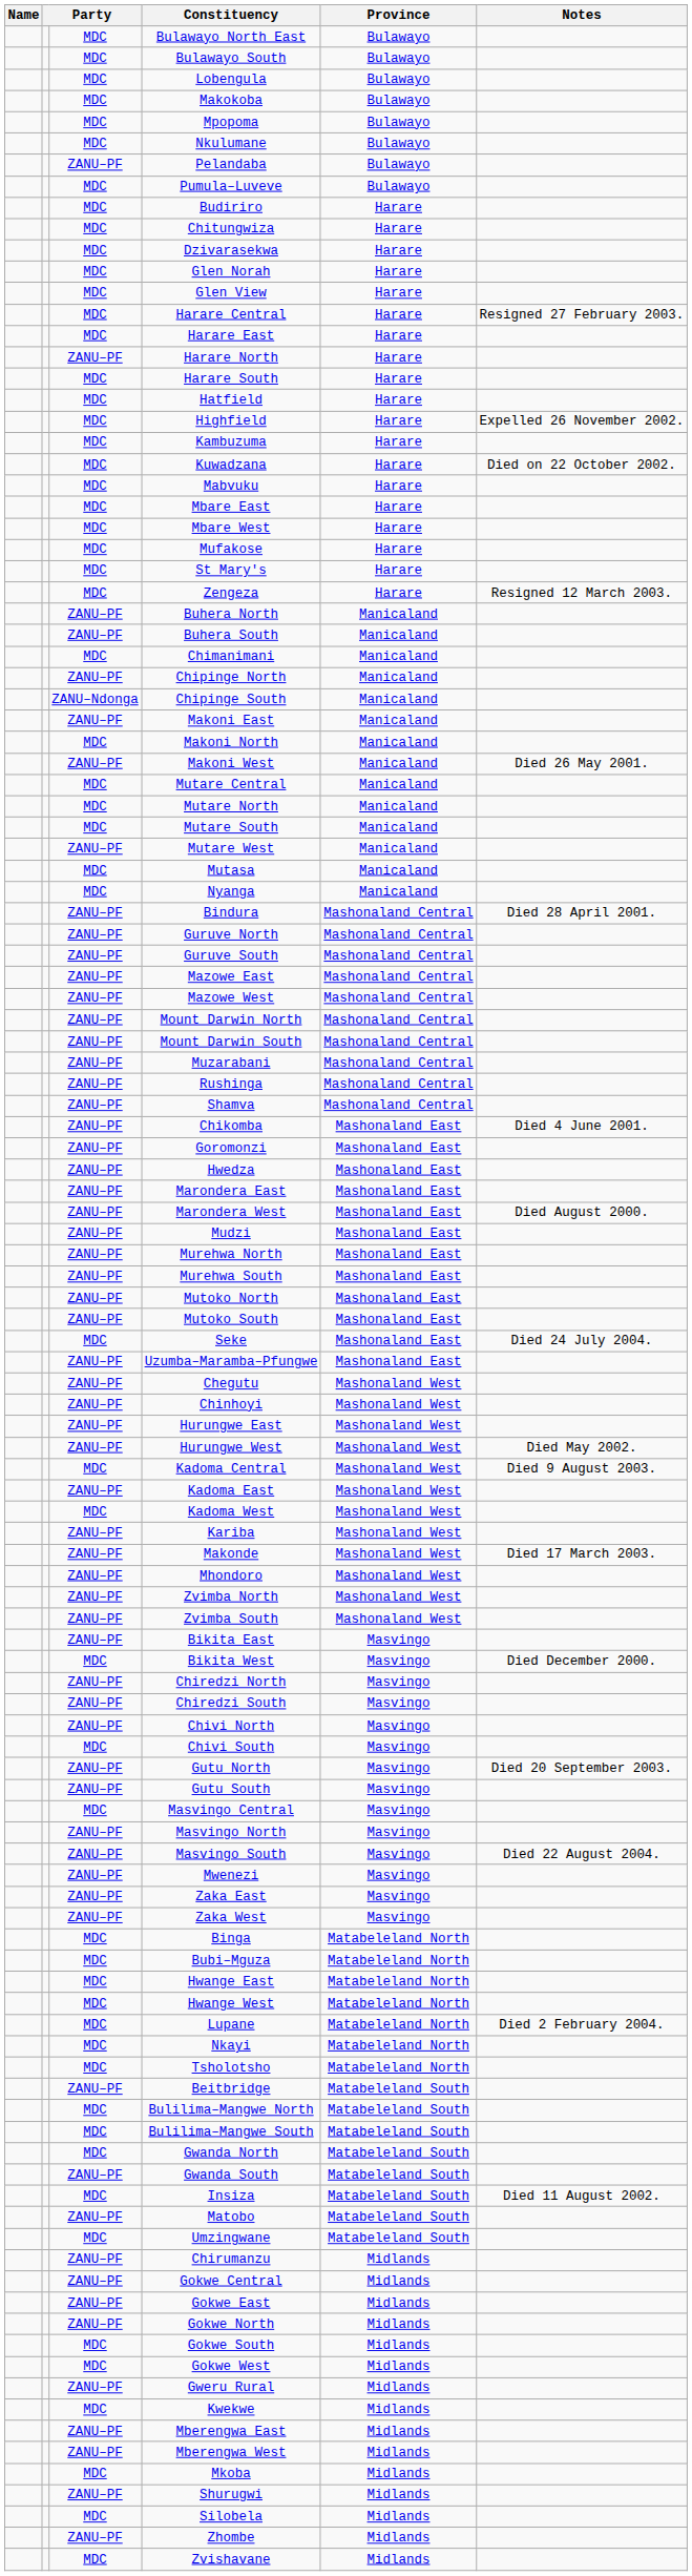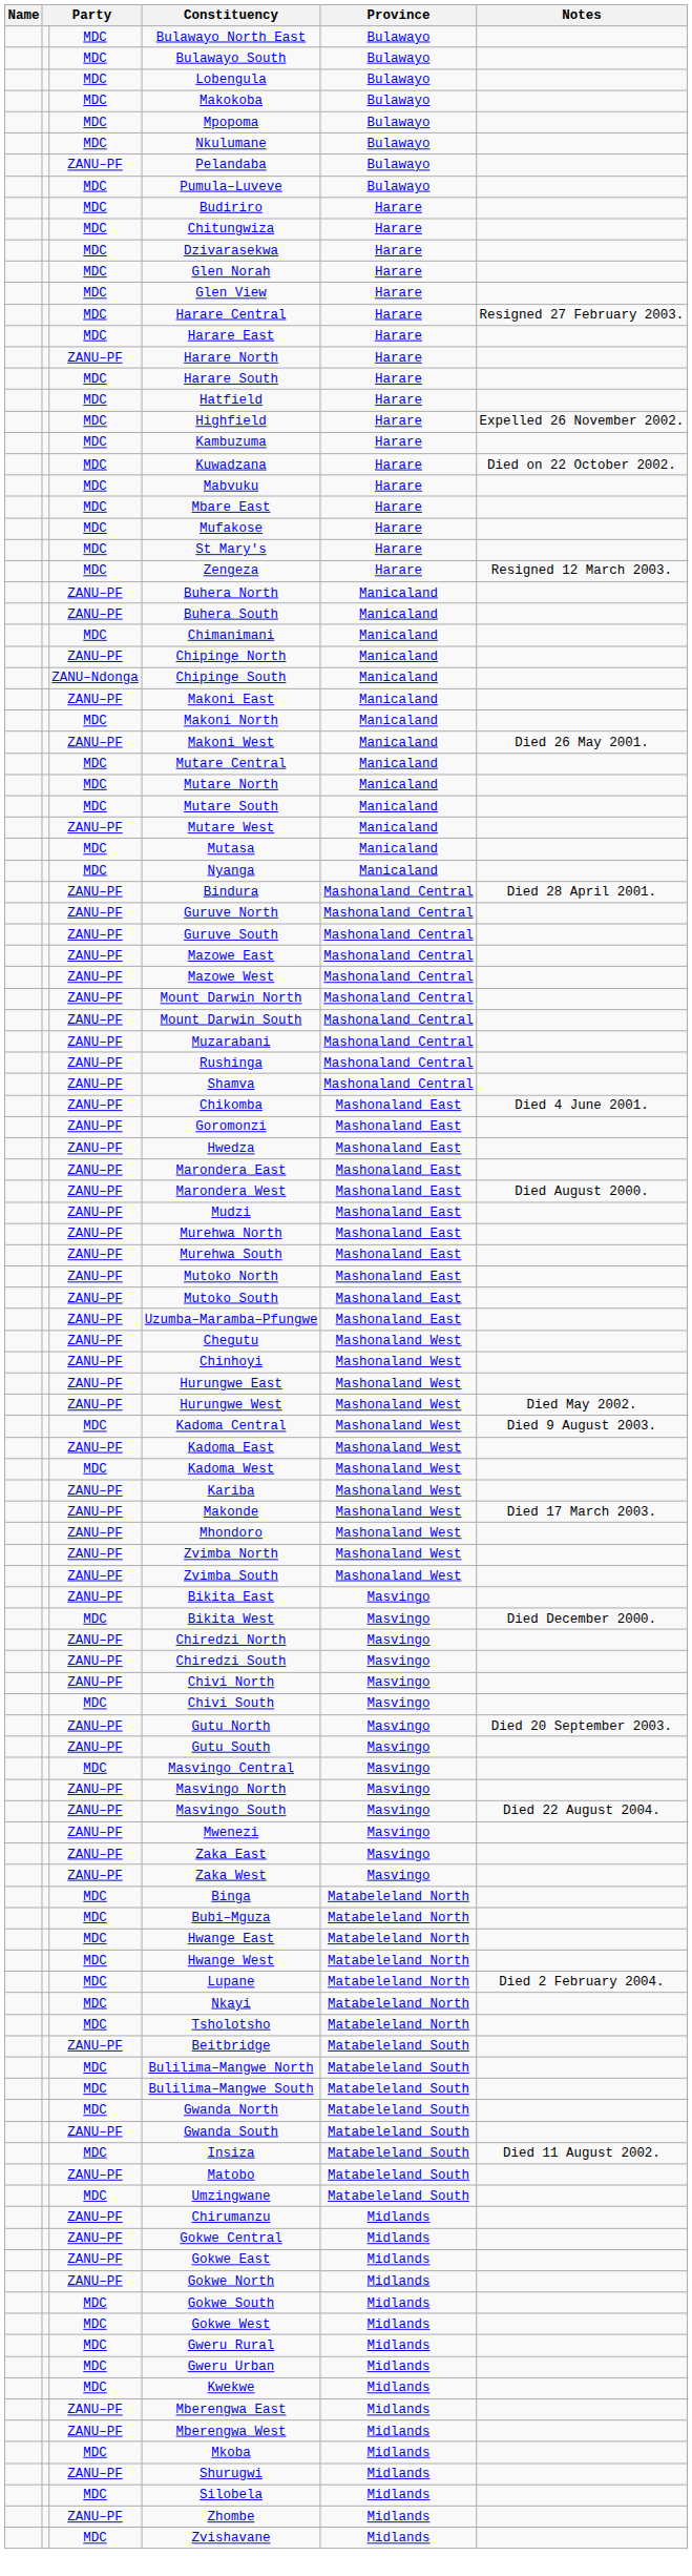- row: MDC | Mbare West | Harare
- row: MDC | Seke | Mashonaland East | Died 24 July 2004.
Gweru Rural | column 3: ZANU–PF -> MDC
+ row: MDC | Gweru Urban | Midlands
